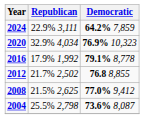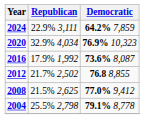2016 | Democratic: 79.1% 8,778 -> 73.6% 8,087
2004 | Democratic: 73.6% 8,087 -> 79.1% 8,778
